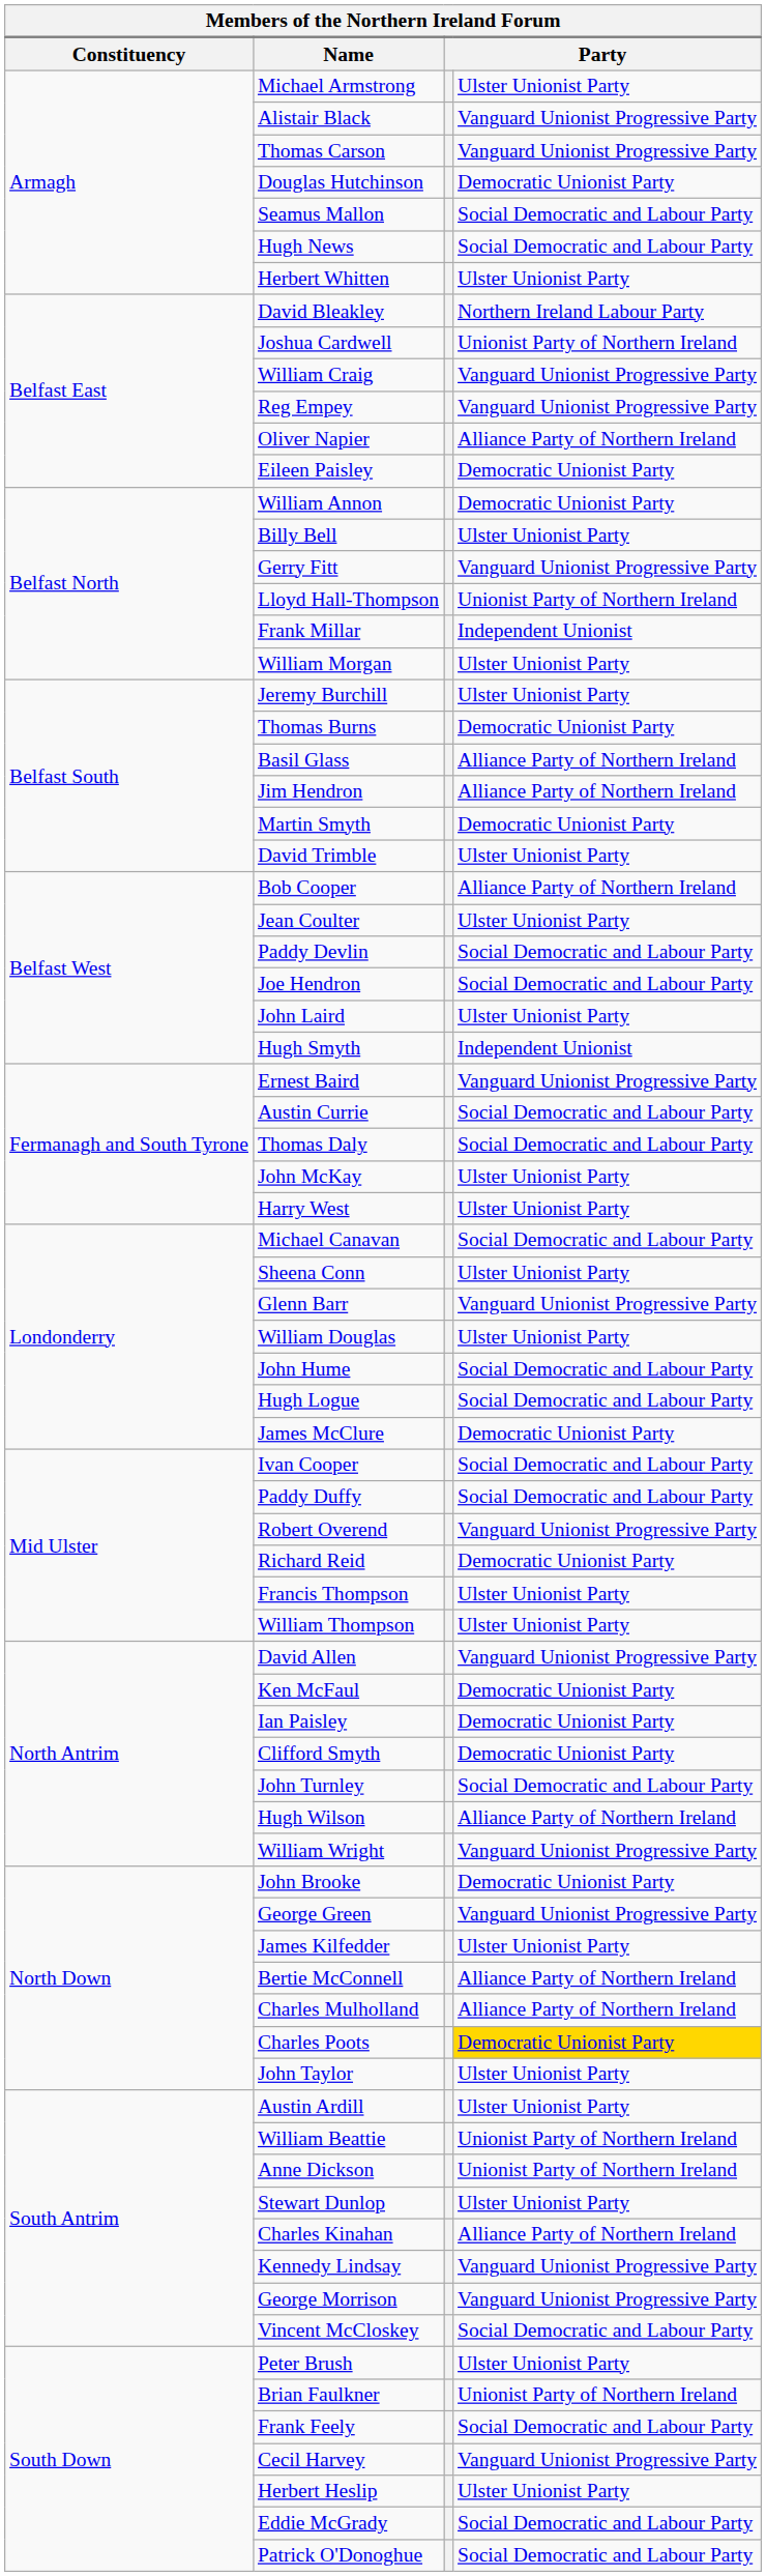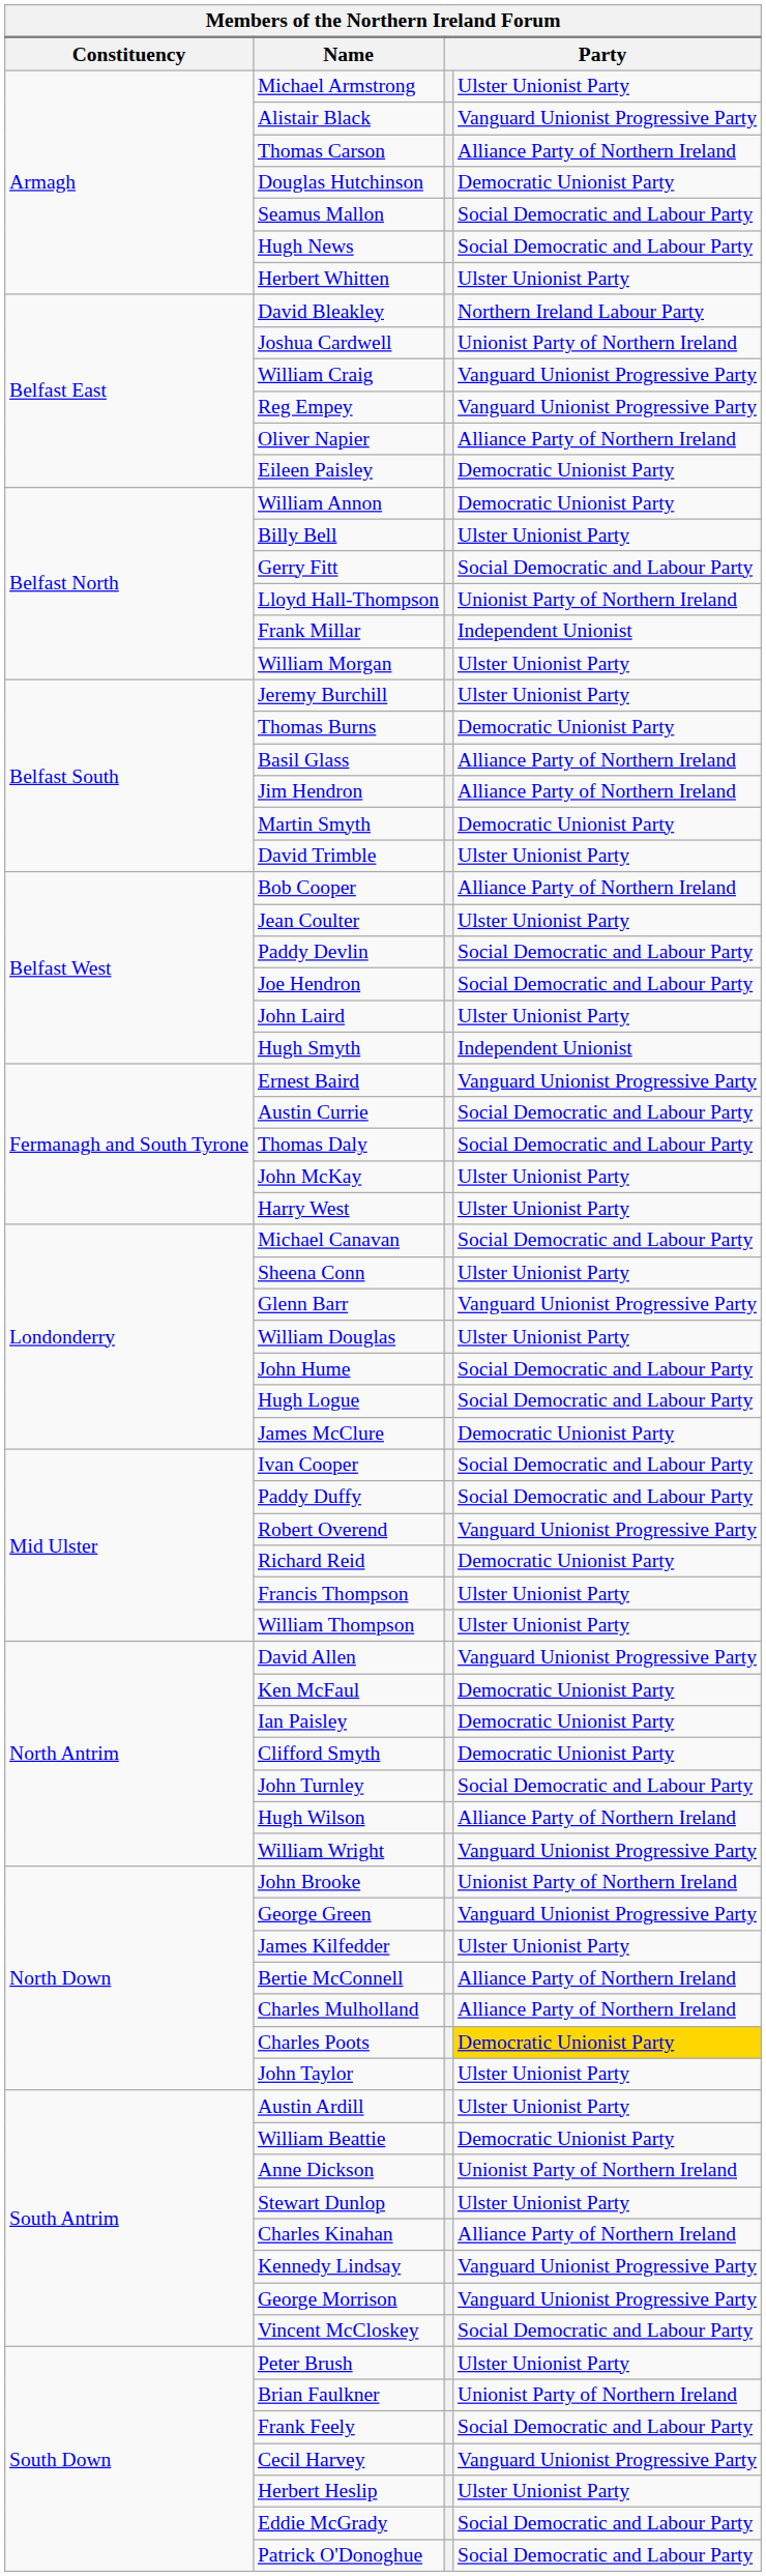Thomas Carson | column 4: Vanguard Unionist Progressive Party -> Alliance Party of Northern Ireland
Gerry Fitt | column 4: Vanguard Unionist Progressive Party -> Social Democratic and Labour Party
John Brooke | column 4: Democratic Unionist Party -> Unionist Party of Northern Ireland
William Beattie | column 4: Unionist Party of Northern Ireland -> Democratic Unionist Party
